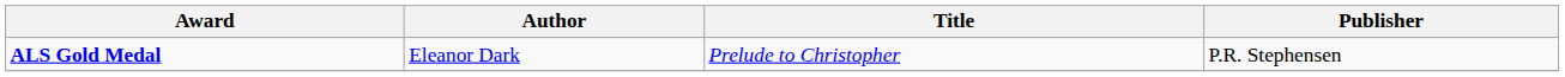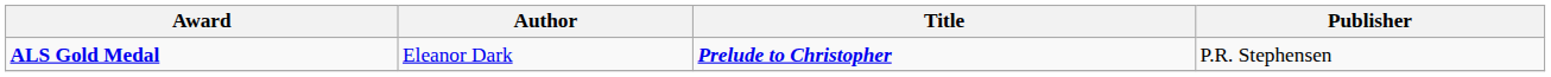ALS Gold Medal | Title: normal -> bold
